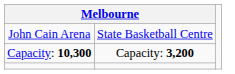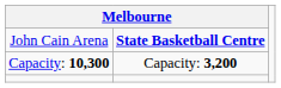John Cain Arena | column 2: normal -> bold
